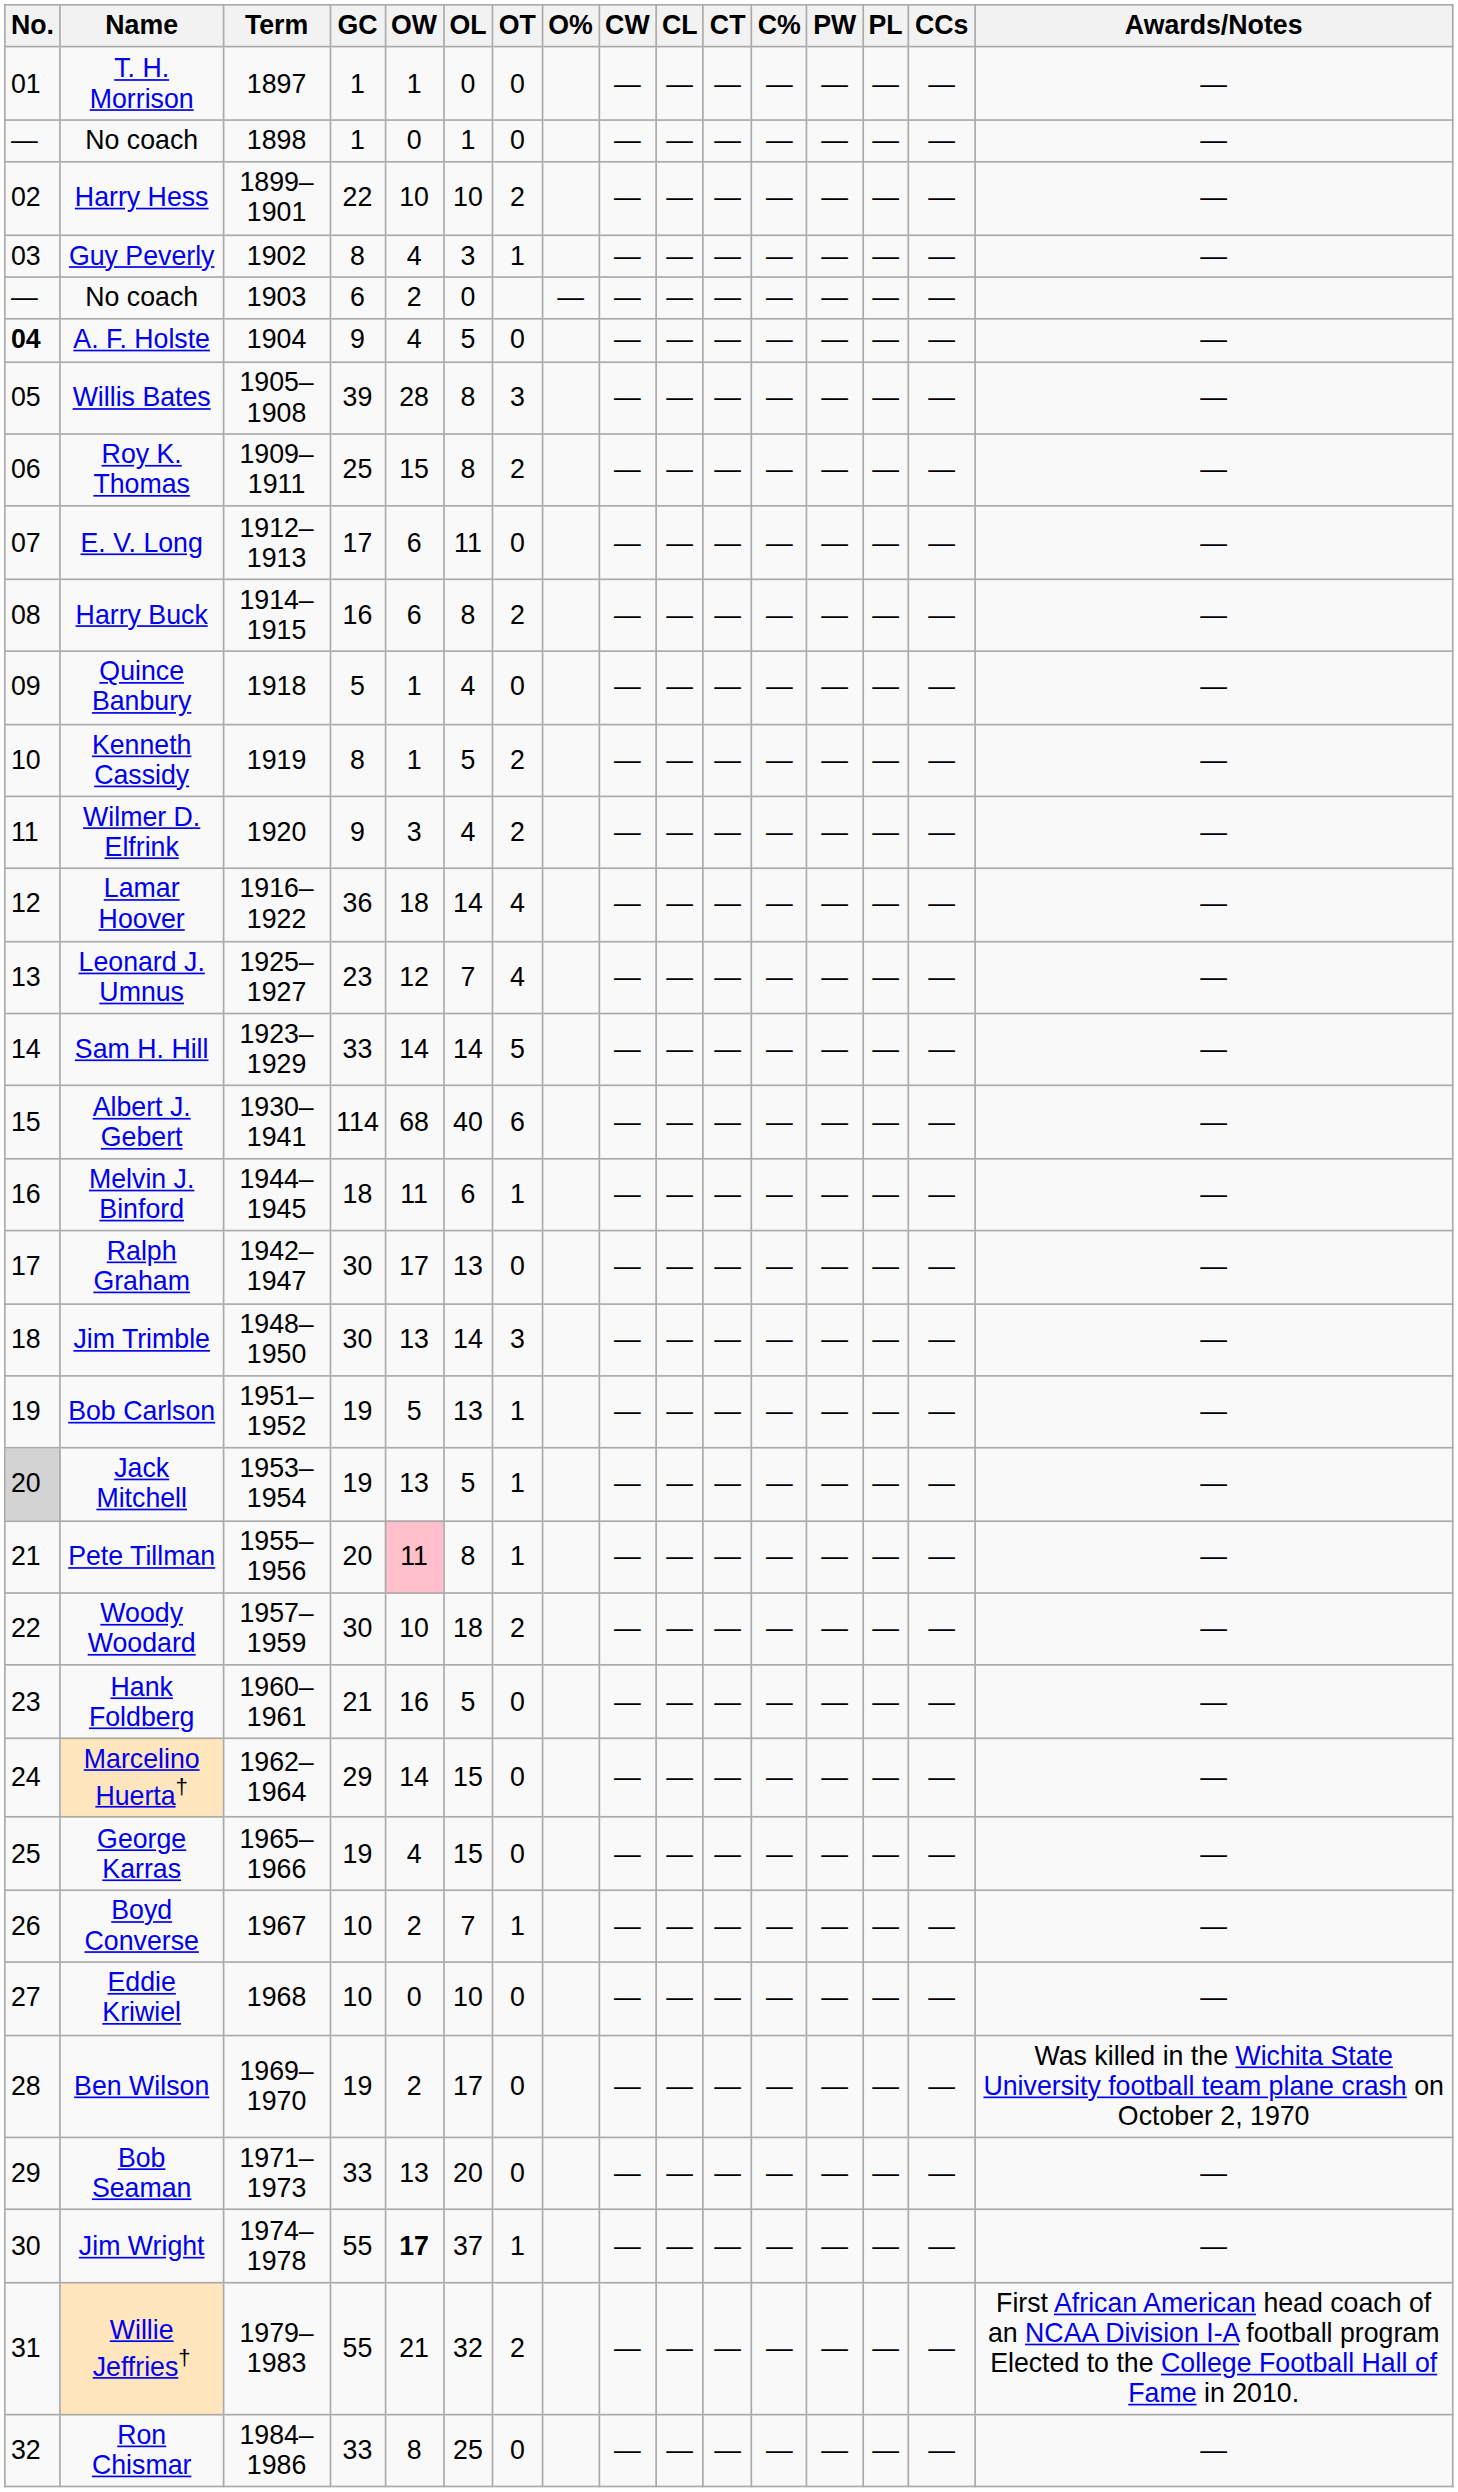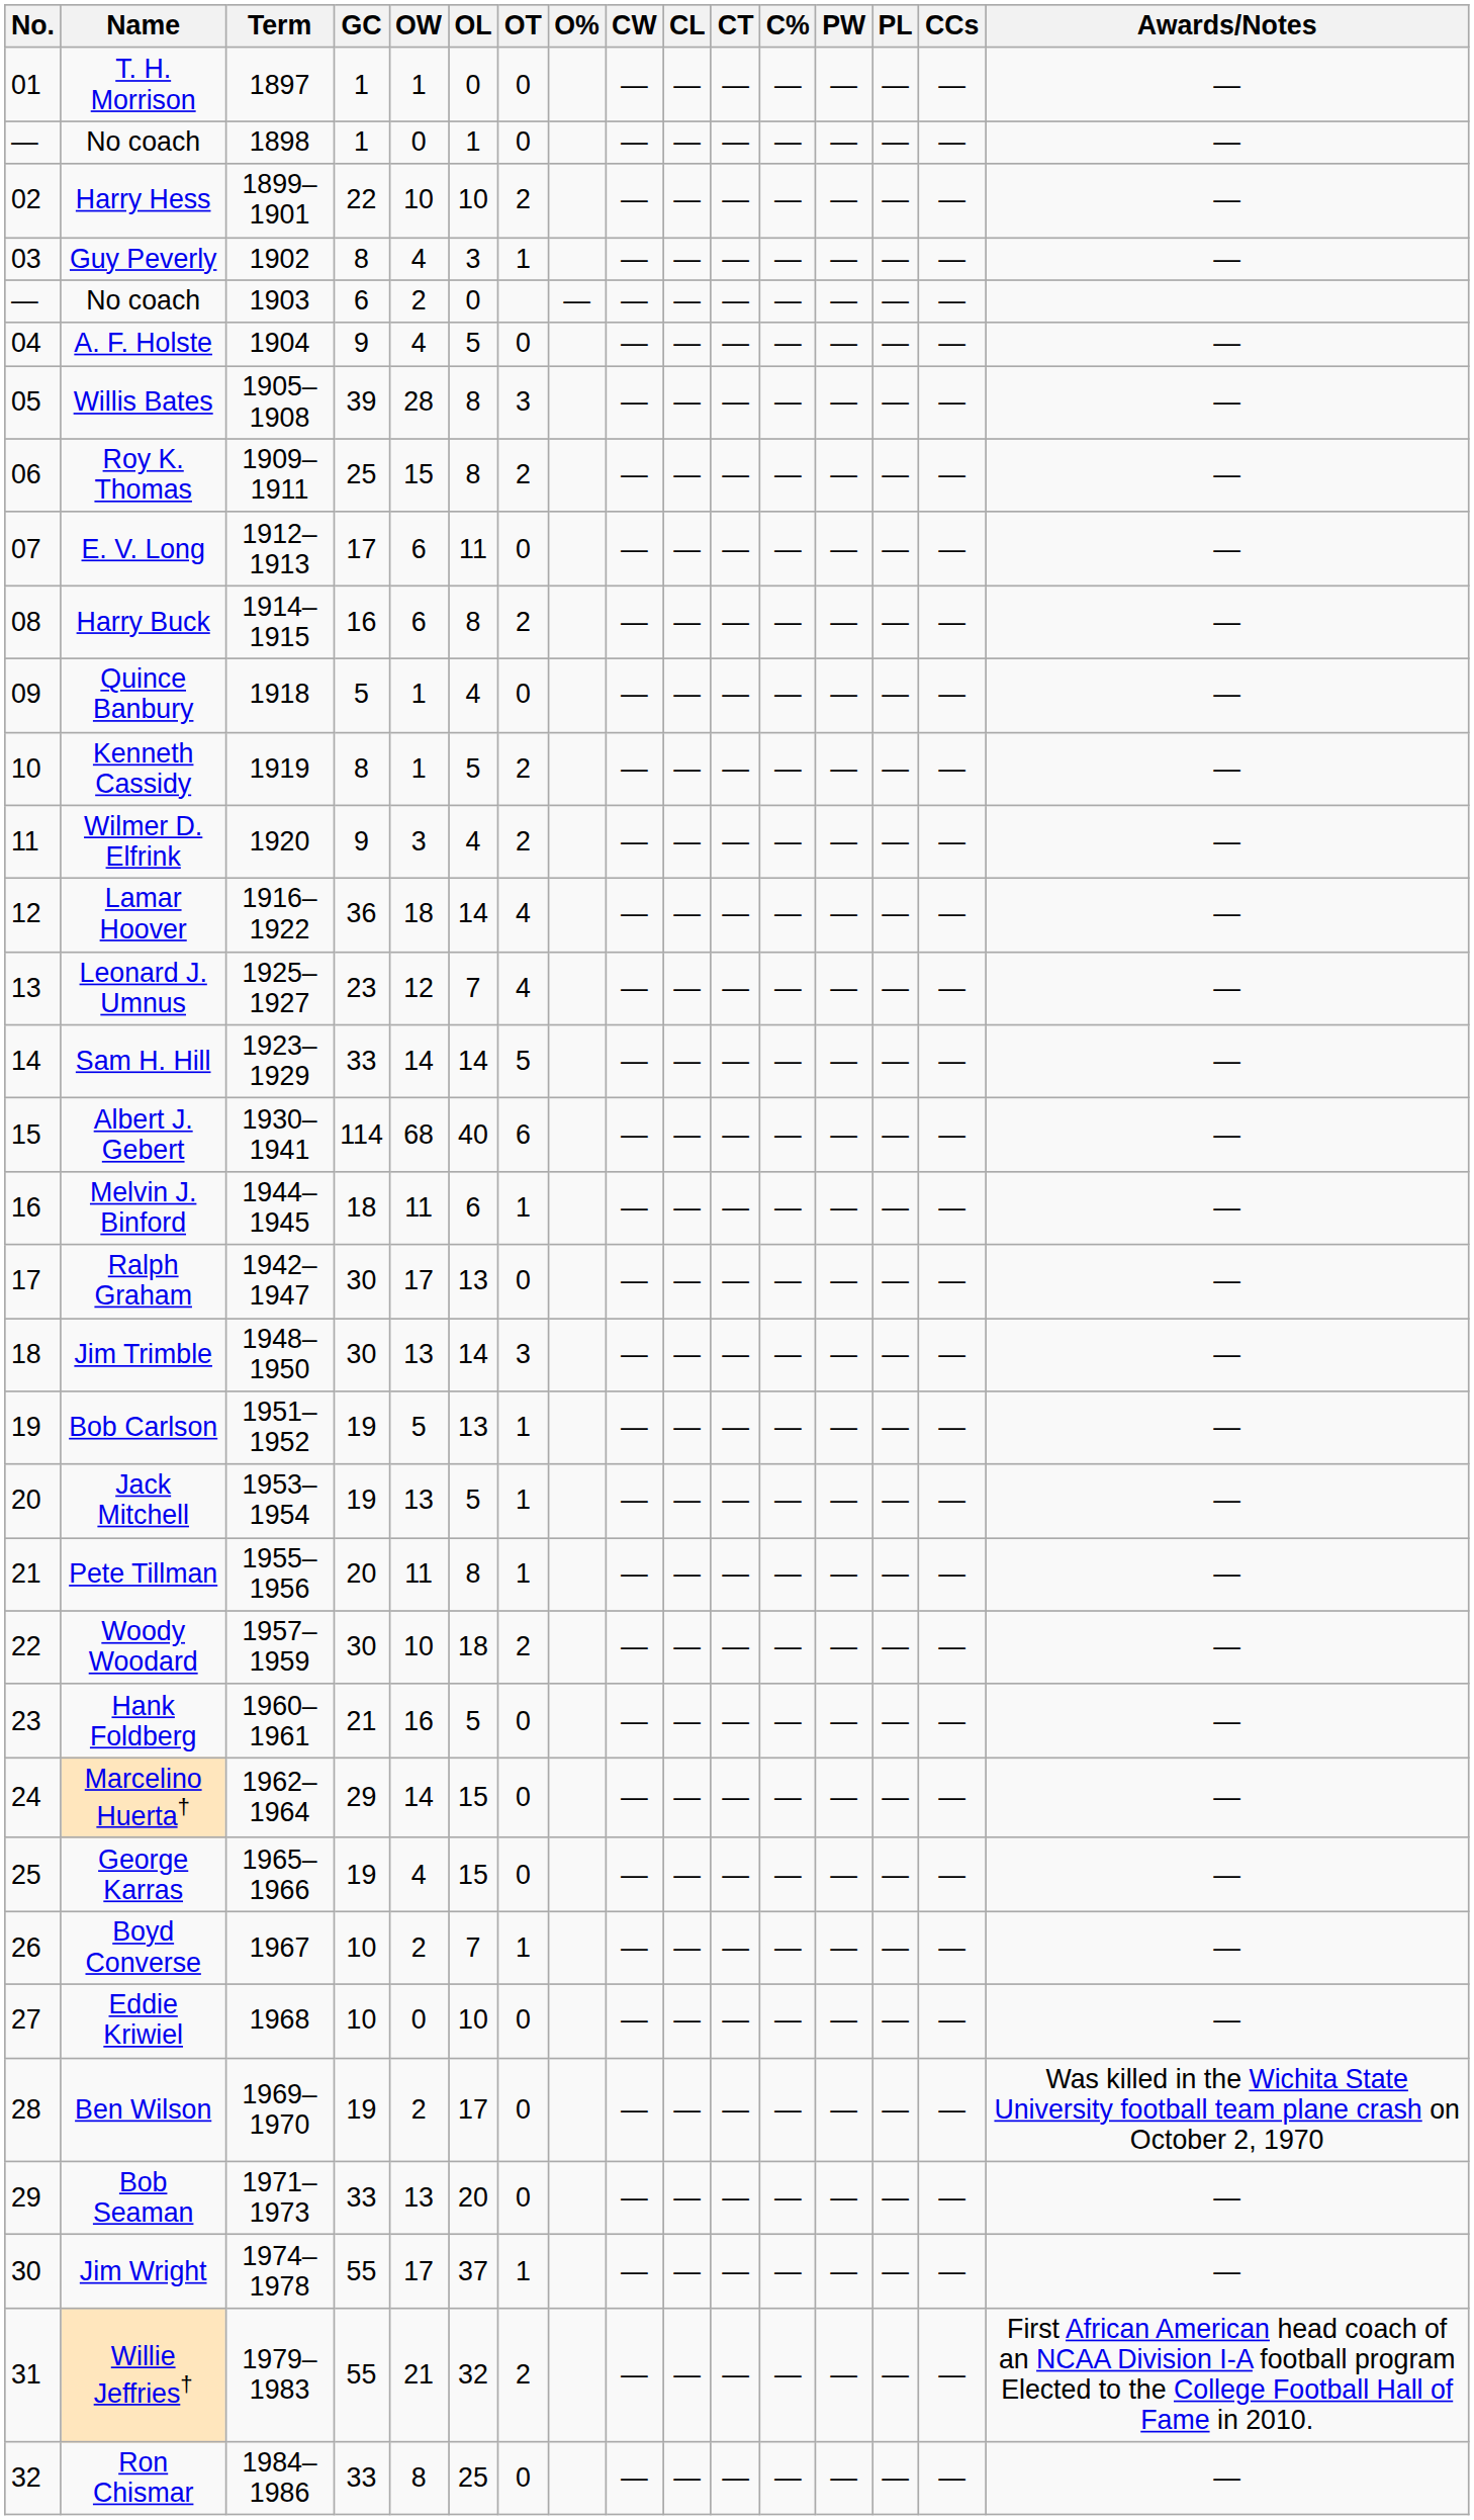A. F. Holste | No.: bold -> normal
Jack Mitchell | No.: lightgrey background -> no background
Pete Tillman | OW: pink background -> no background
Jim Wright | OW: bold -> normal
